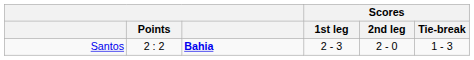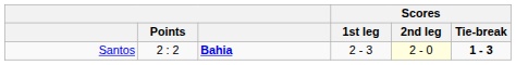Santos | Scores / 2nd leg: no background -> lightyellow background
Santos | Scores / Tie-break: normal -> bold
